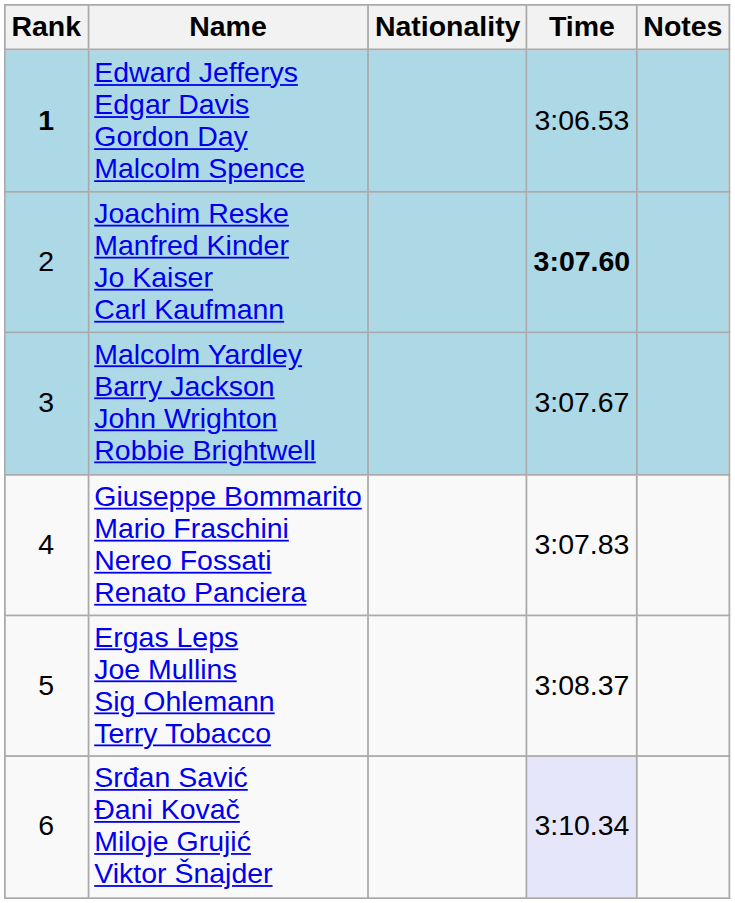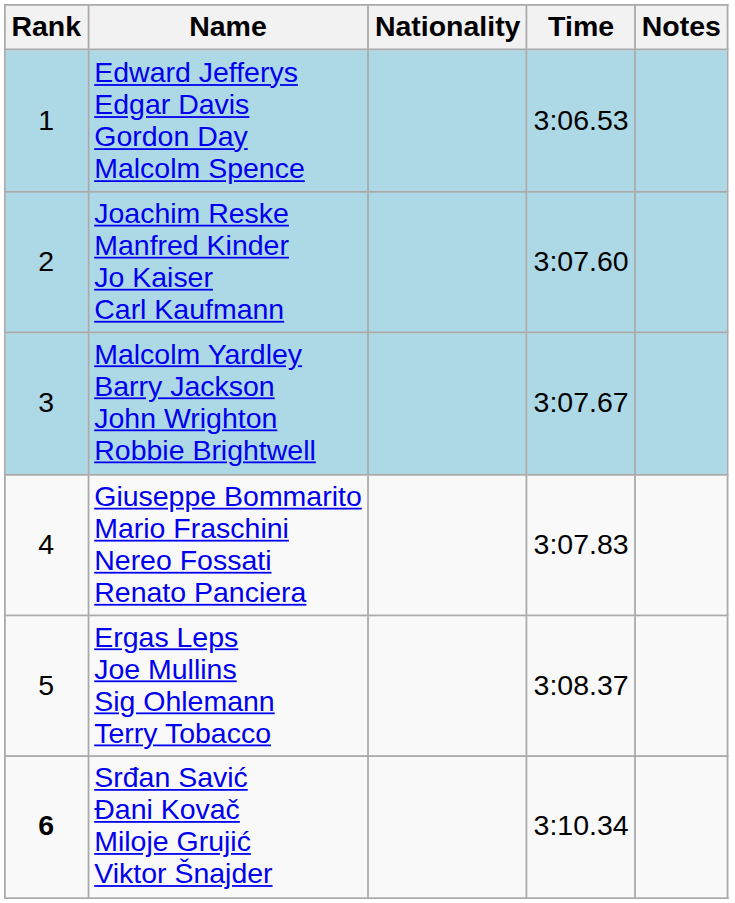Edward Jefferys Edgar Davis Gordon Day Malcolm Spence | Rank: bold -> normal
Joachim Reske Manfred Kinder Jo Kaiser Carl Kaufmann | Time: bold -> normal
Srđan Savić Ðani Kovač Miloje Grujić Viktor Šnajder | Rank: normal -> bold
Srđan Savić Ðani Kovač Miloje Grujić Viktor Šnajder | Time: lavender background -> no background
